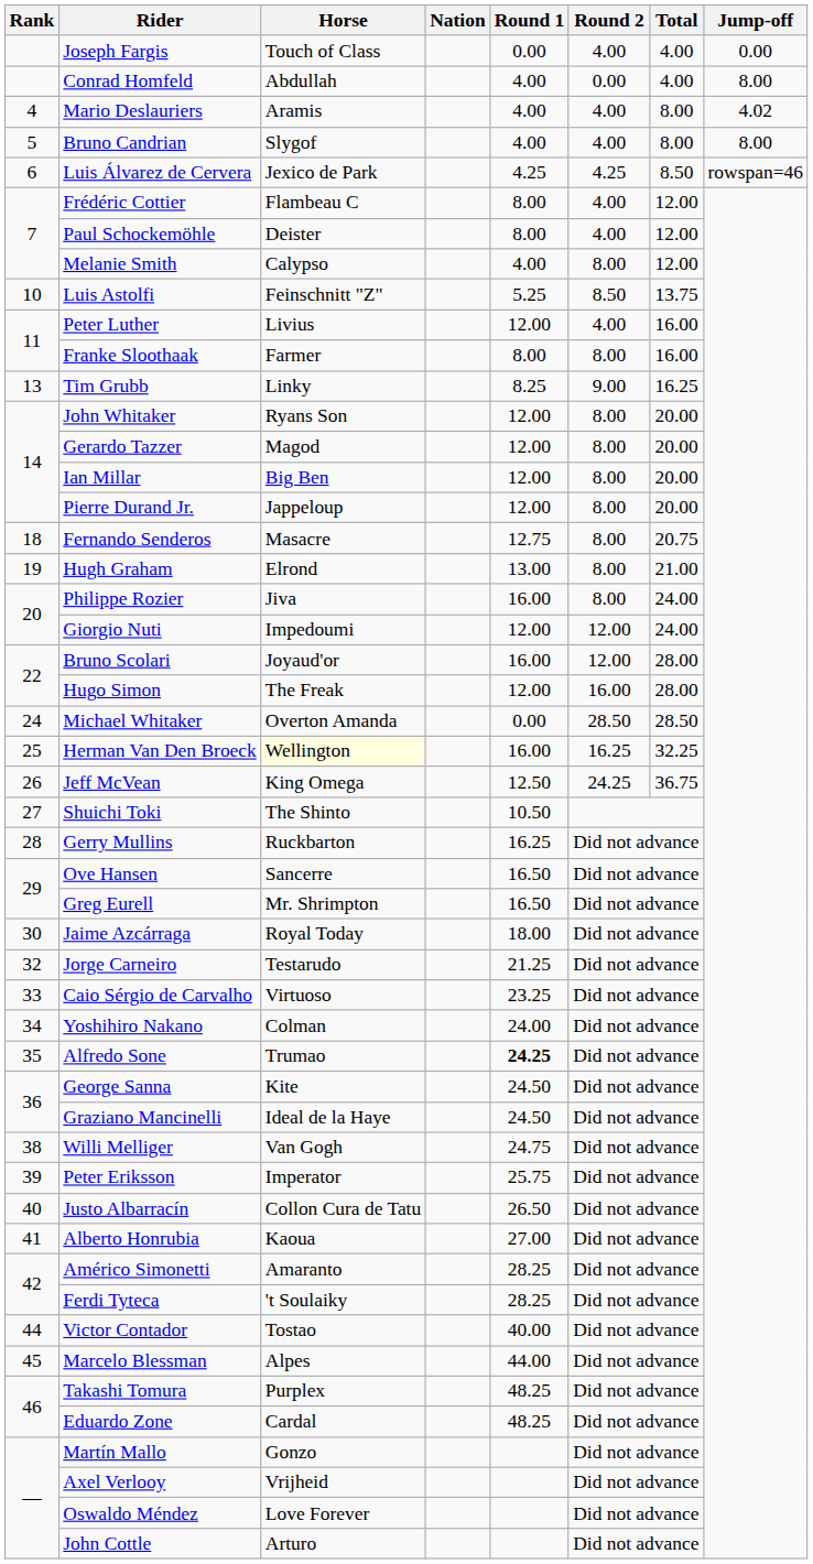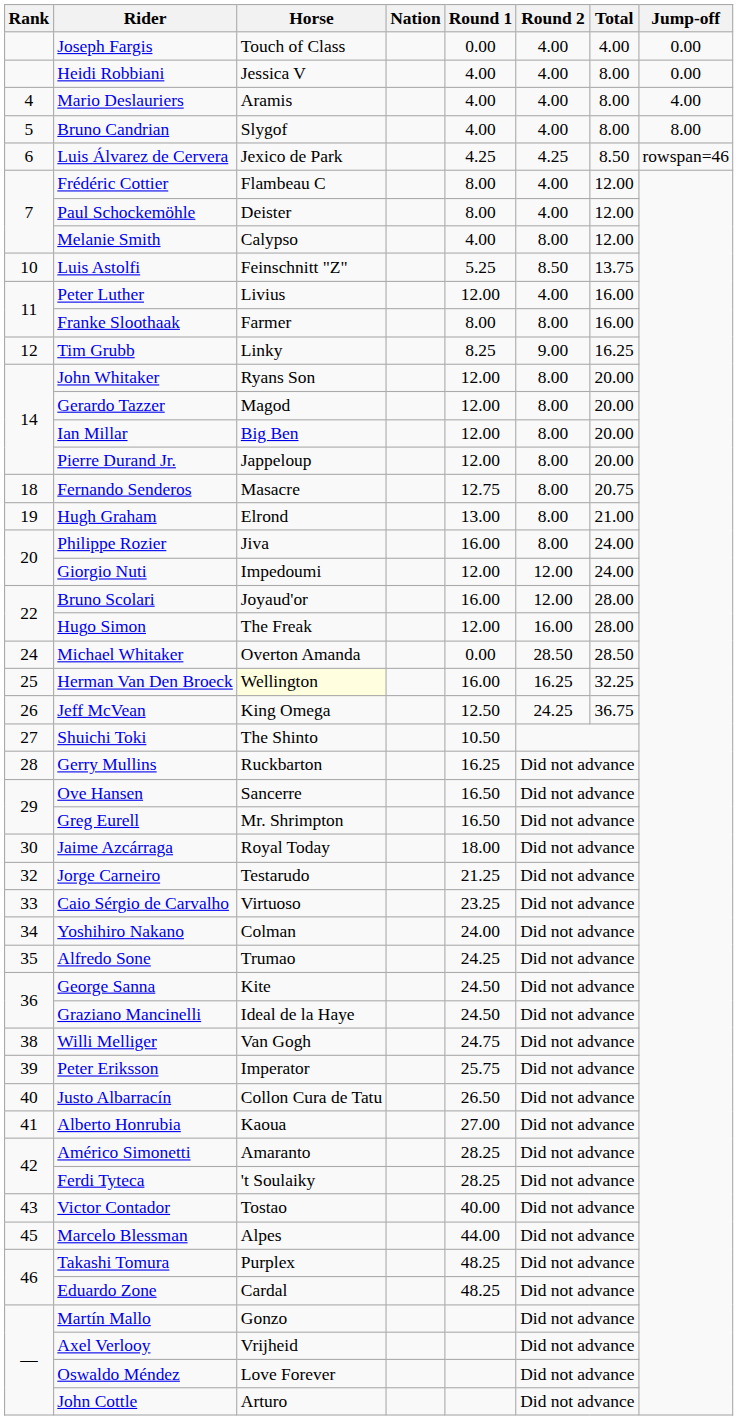- row: Conrad Homfeld | Abdullah | 4.00 | 0.00 | 4.00 | 8.00
+ row: Heidi Robbiani | Jessica V | 4.00 | 4.00 | 8.00 | 0.00
Mario Deslauriers | Jump-off: 4.02 -> 4.00
Tim Grubb | Rank: 13 -> 12
Alfredo Sone | Round 1: bold -> normal
Victor Contador | Rank: 44 -> 43
